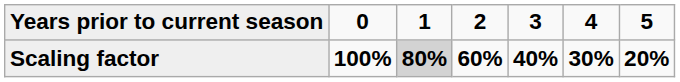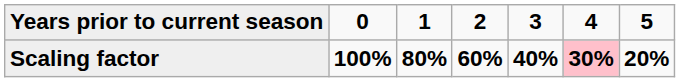Scaling factor | column 3: lightgrey background -> no background
Scaling factor | column 6: no background -> pink background
